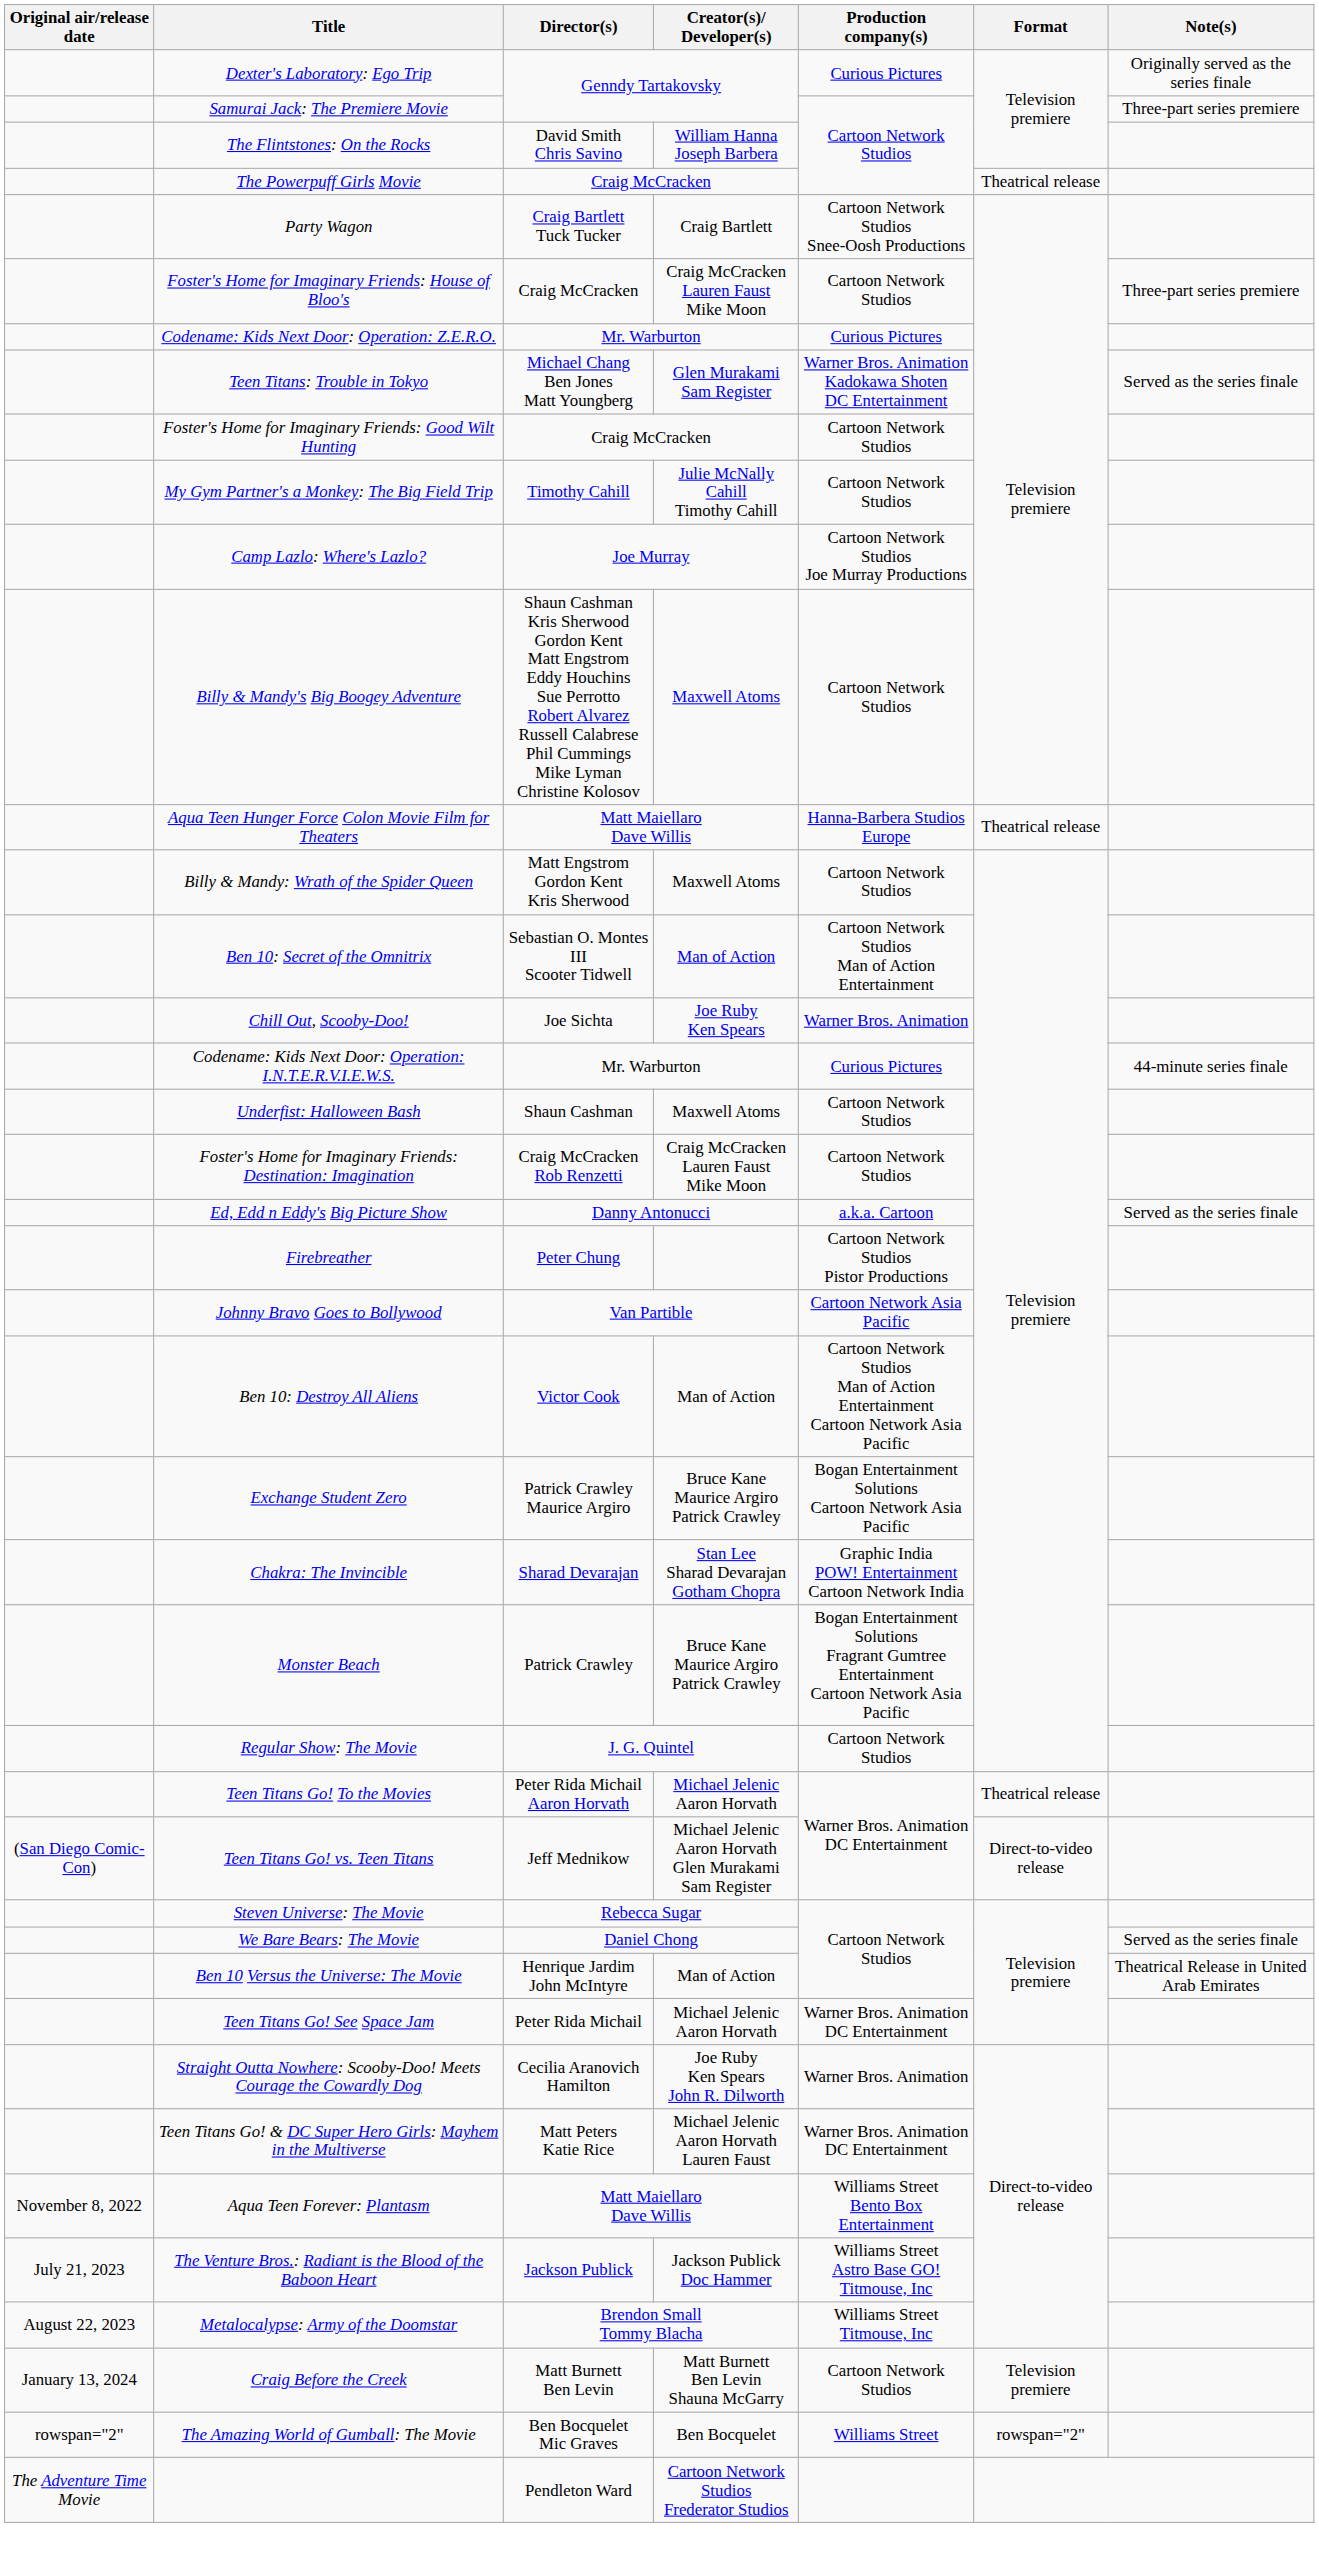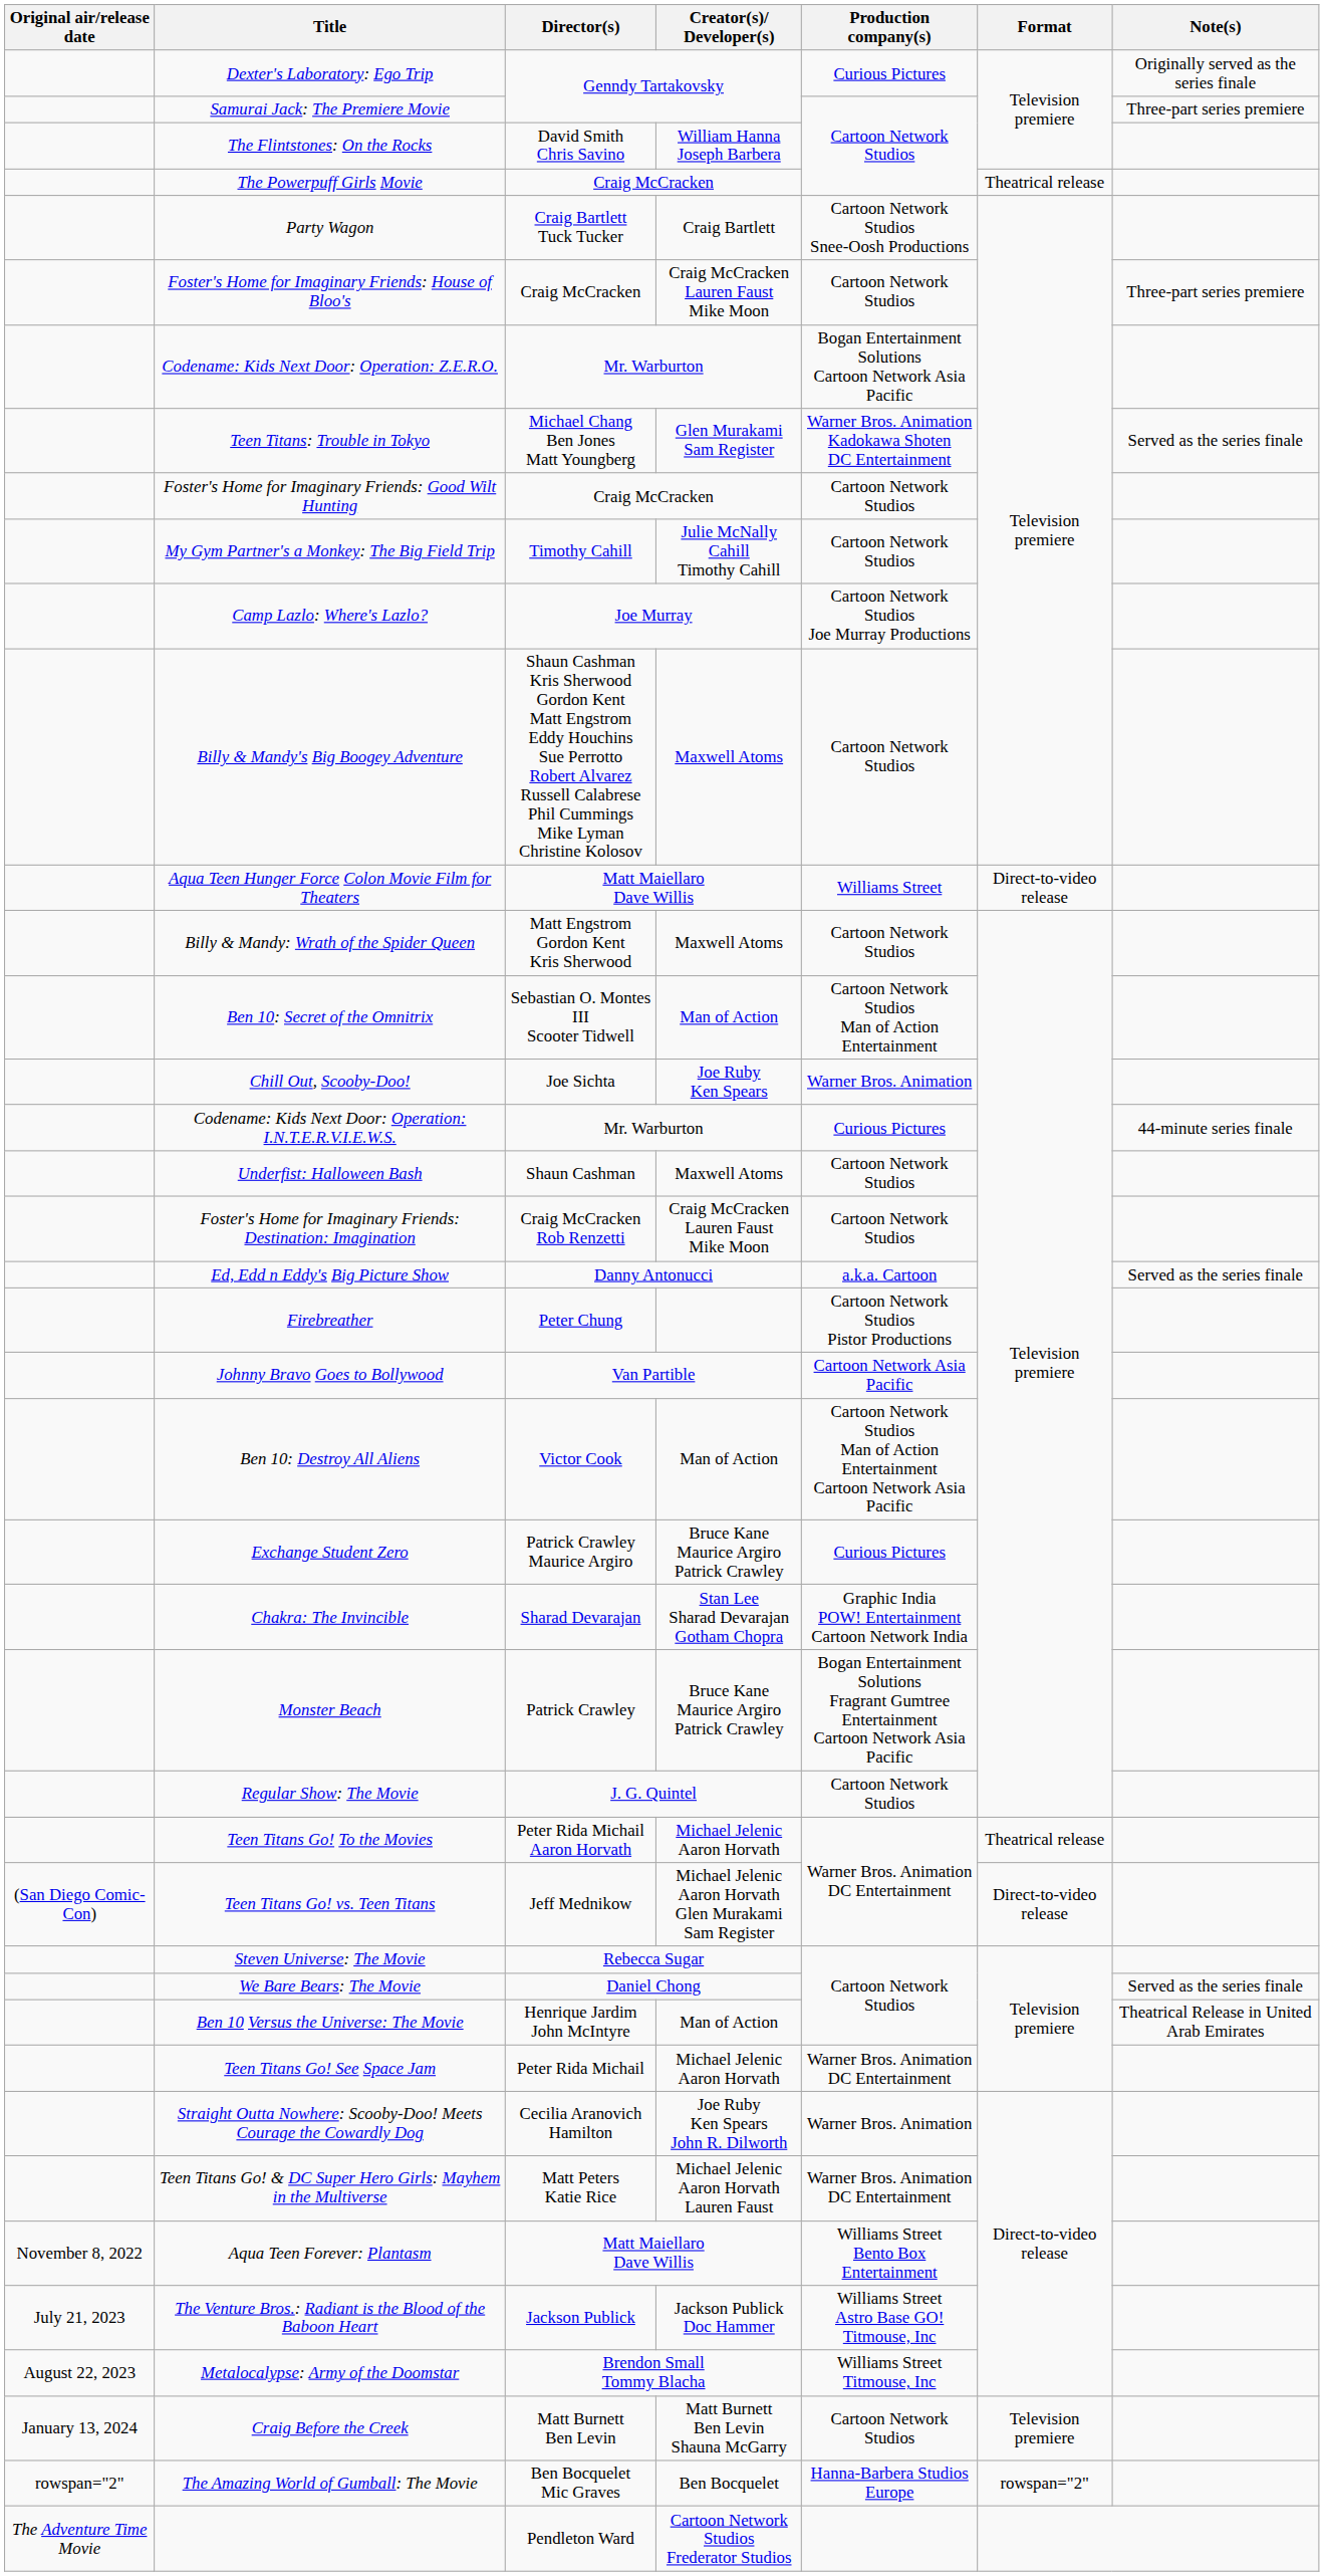Codename: Kids Next Door: Operation: Z.E.R.O. | Production company(s): Curious Pictures -> Bogan Entertainment Solutions Cartoon Network Asia Pacific
Aqua Teen Hunger Force Colon Movie Film for Theaters | Production company(s): Hanna-Barbera Studios Europe -> Williams Street
Aqua Teen Hunger Force Colon Movie Film for Theaters | Format: Theatrical release -> Direct-to-video release
Exchange Student Zero | Production company(s): Bogan Entertainment Solutions Cartoon Network Asia Pacific -> Curious Pictures
The Amazing World of Gumball: The Movie | Production company(s): Williams Street -> Hanna-Barbera Studios Europe
